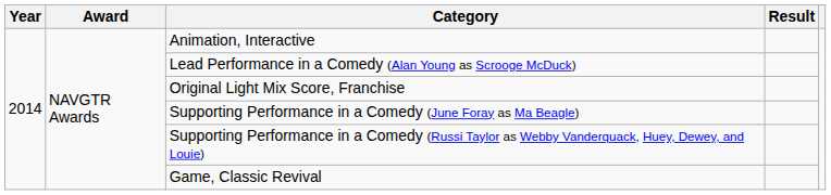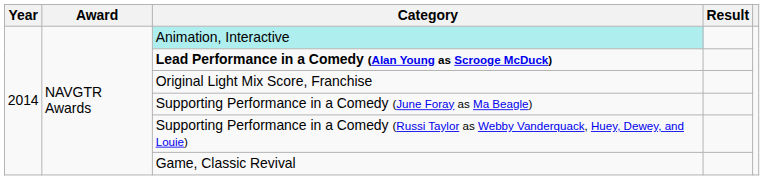Animation, Interactive | Category: no background -> paleturquoise background
Lead Performance in a Comedy (Alan Young as Scrooge McDuck) | Category: normal -> bold
